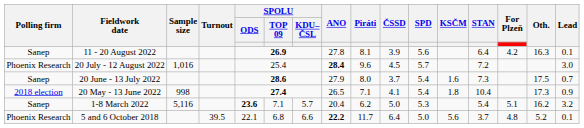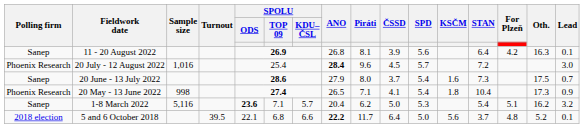11 - 20 August 2022 | ANO: 27.8 -> 26.8
20 May - 13 June 2022 | Polling firm: 2018 election -> Phoenix Research
5 and 6 October 2018 | Polling firm: Phoenix Research -> 2018 election
